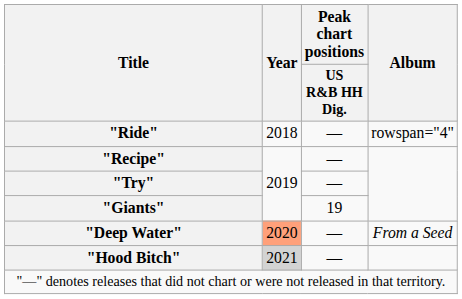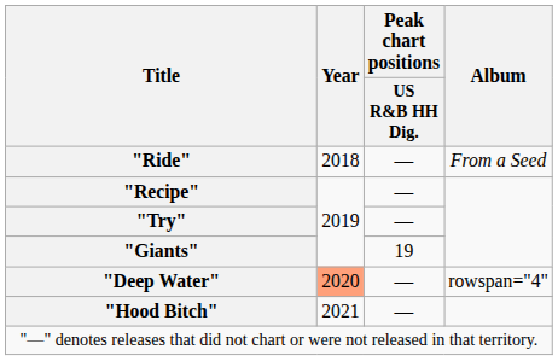"Ride" | Album: rowspan="4" -> From a Seed
"Deep Water" | Album: From a Seed -> rowspan="4"
"Hood Bitch" | Year: lightgrey background -> no background
